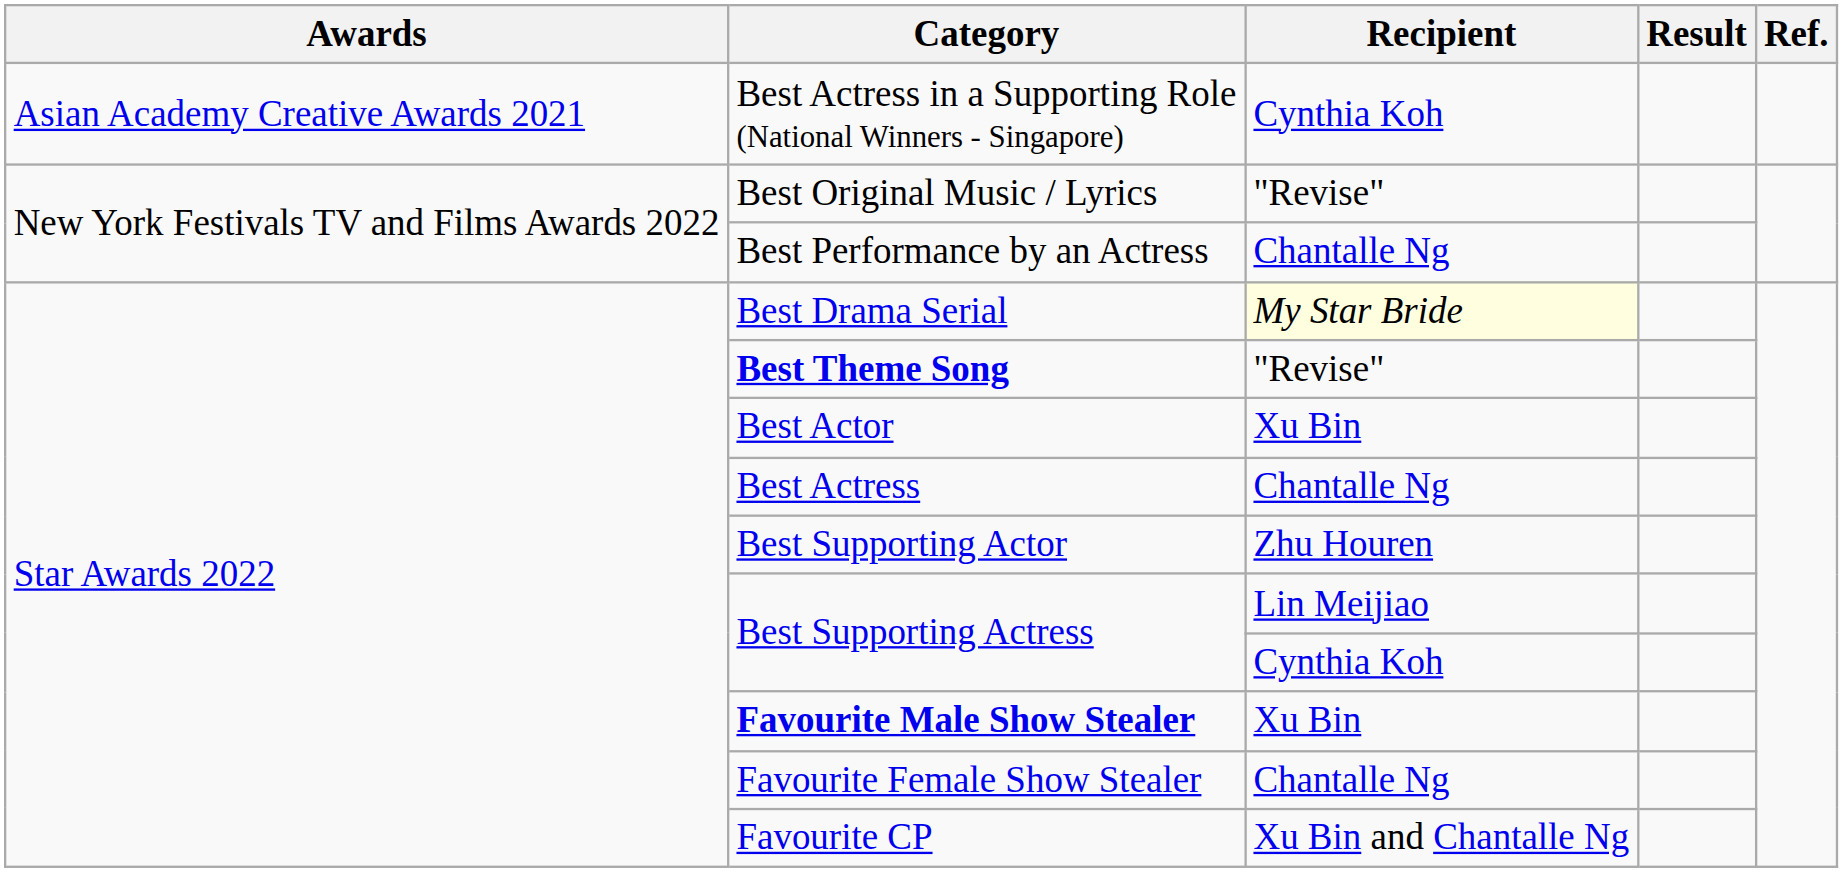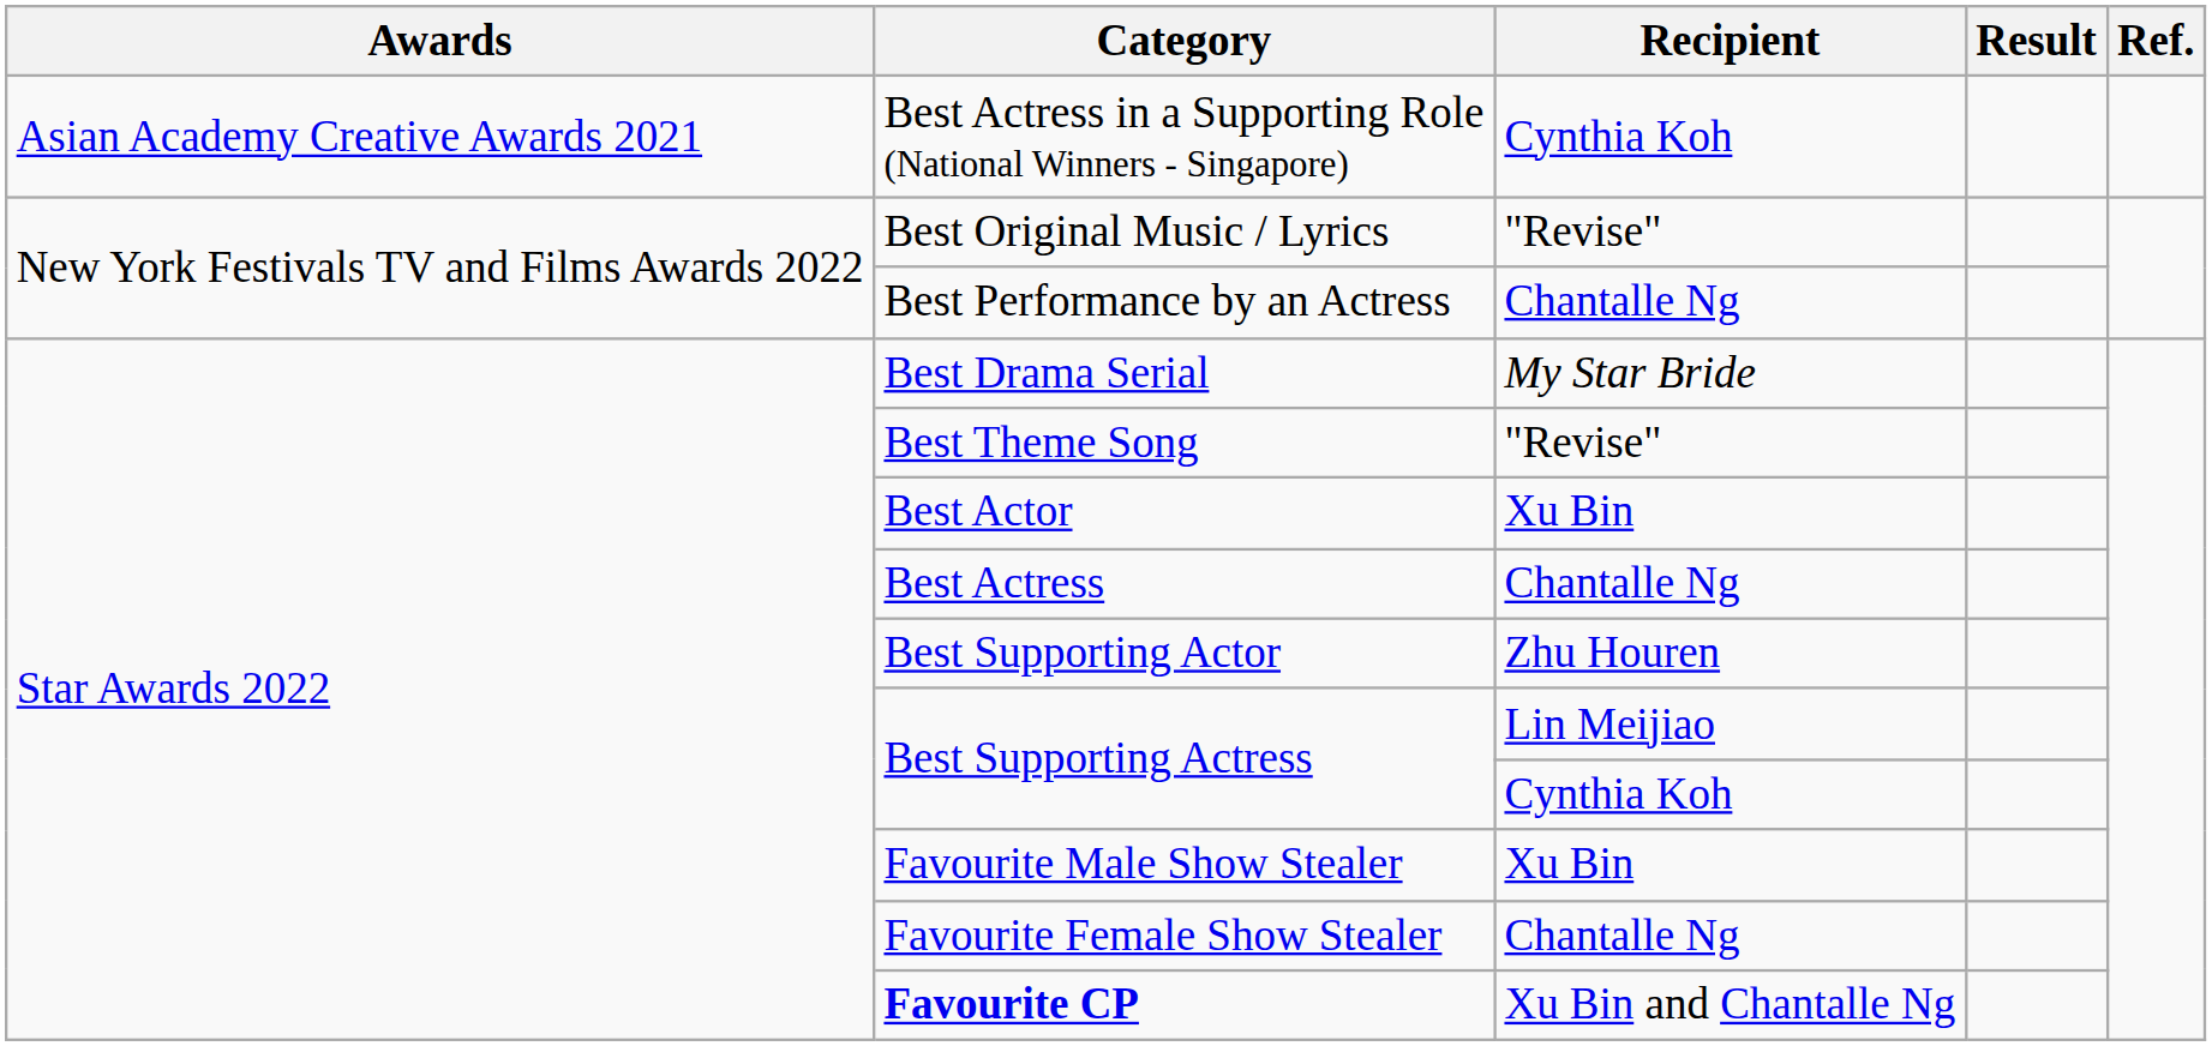Best Drama Serial | Recipient: lightyellow background -> no background
Best Theme Song | Category: bold -> normal
Favourite Male Show Stealer | Category: bold -> normal
Favourite CP | Category: normal -> bold
